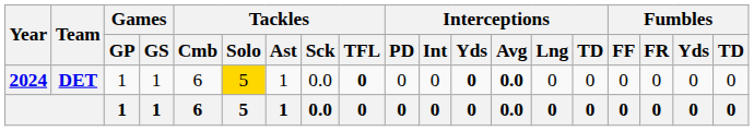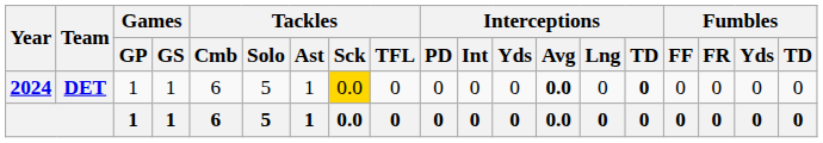DET | Tackles / Solo: gold background -> no background
DET | Tackles / Sck: no background -> gold background
DET | Tackles / TFL: bold -> normal
DET | Interceptions / Yds: bold -> normal
DET | Interceptions / TD: normal -> bold
